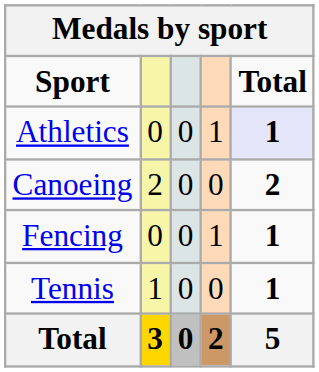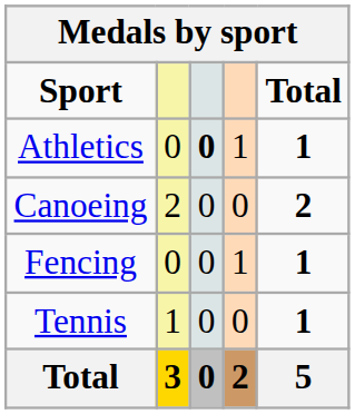Athletics | column 3: normal -> bold
Athletics | Total: lavender background -> no background
